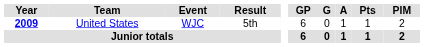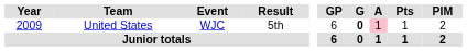United States | Year: bold -> normal
United States | G: normal -> bold
United States | A: no background -> pink background
